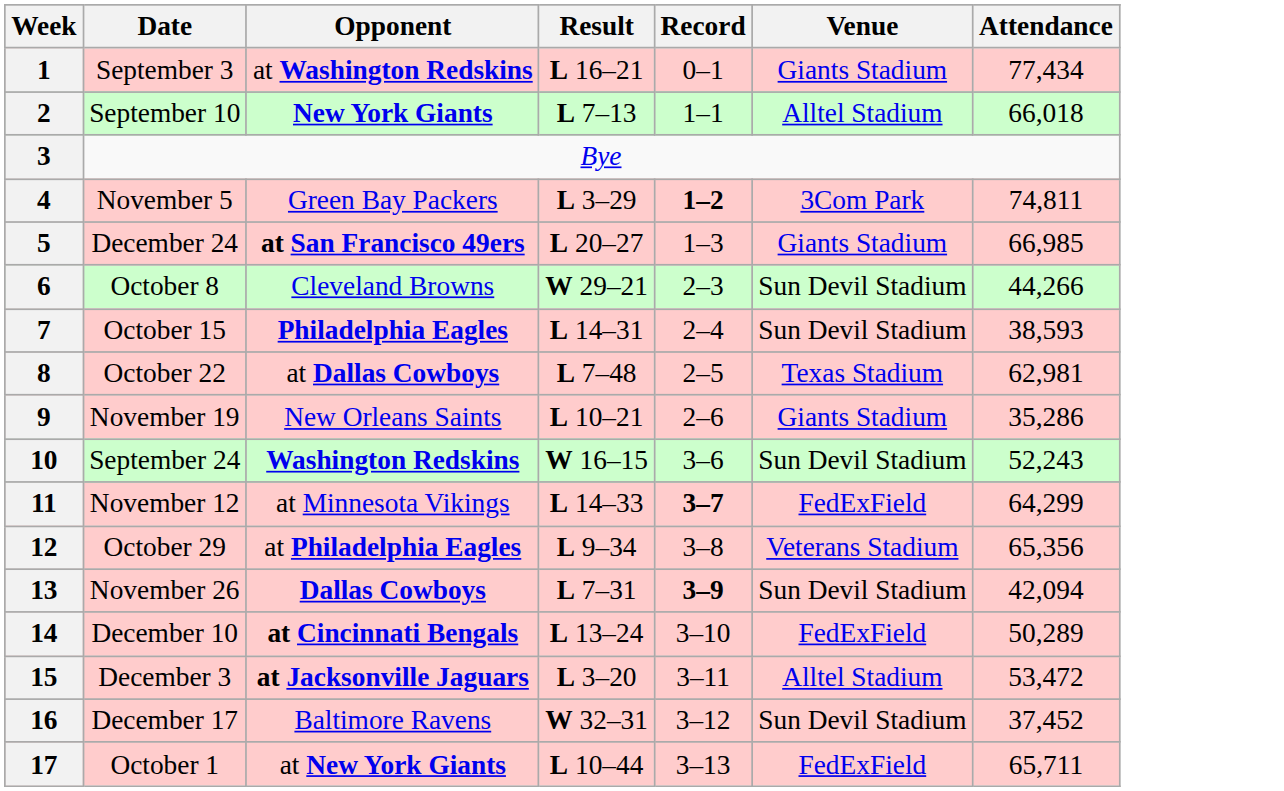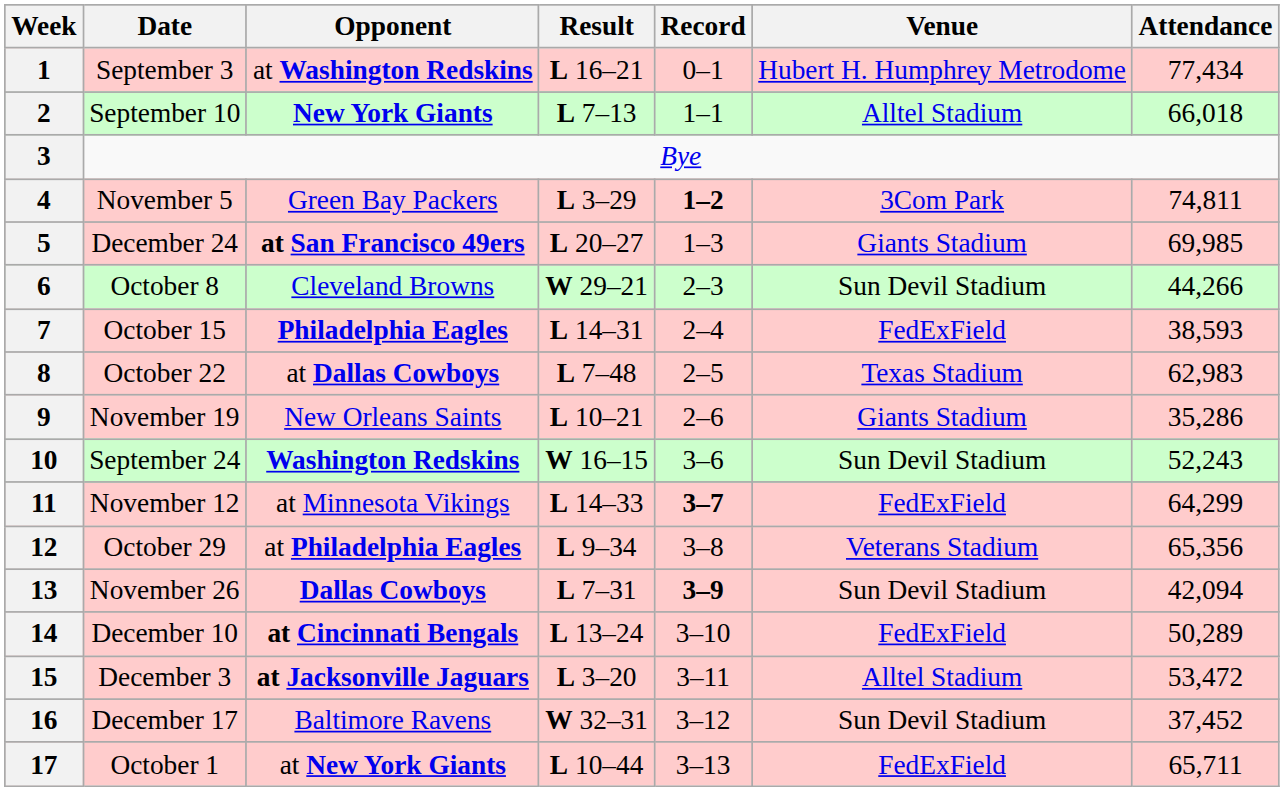1 | Venue: Giants Stadium -> Hubert H. Humphrey Metrodome
5 | Attendance: 66,985 -> 69,985
7 | Venue: Sun Devil Stadium -> FedExField
8 | Attendance: 62,981 -> 62,983
